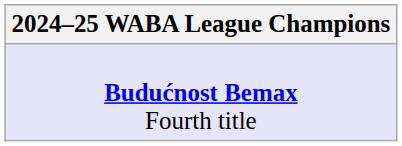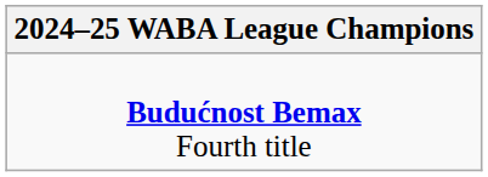row 2 | column 1: lavender background -> no background
